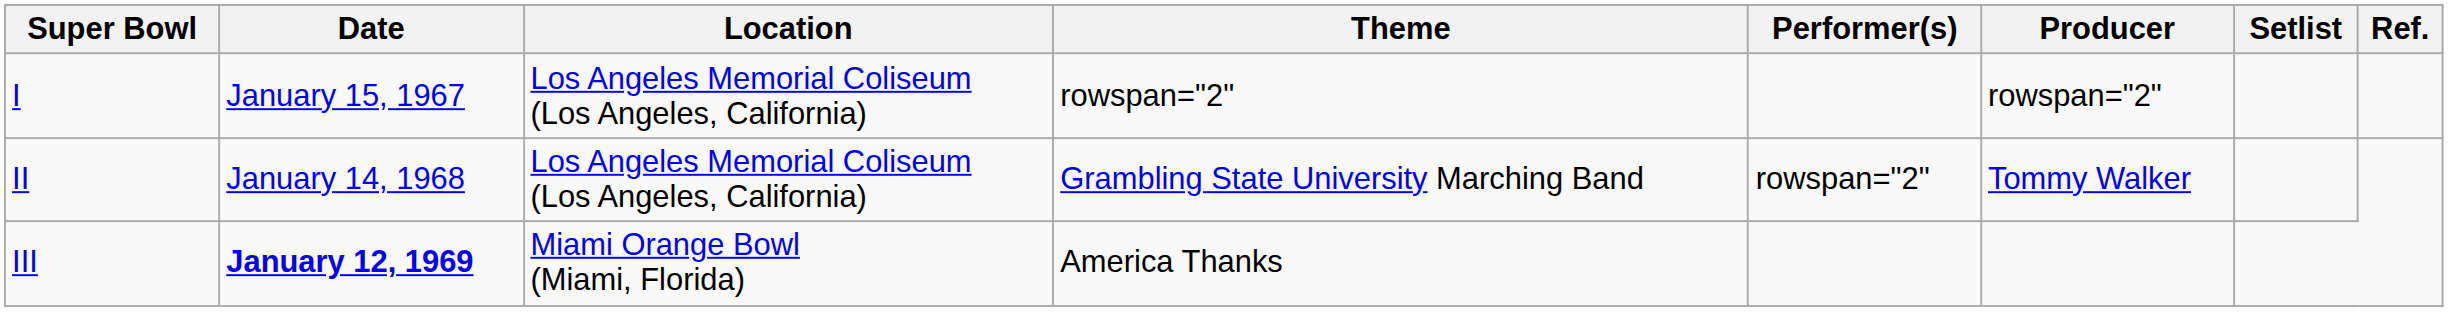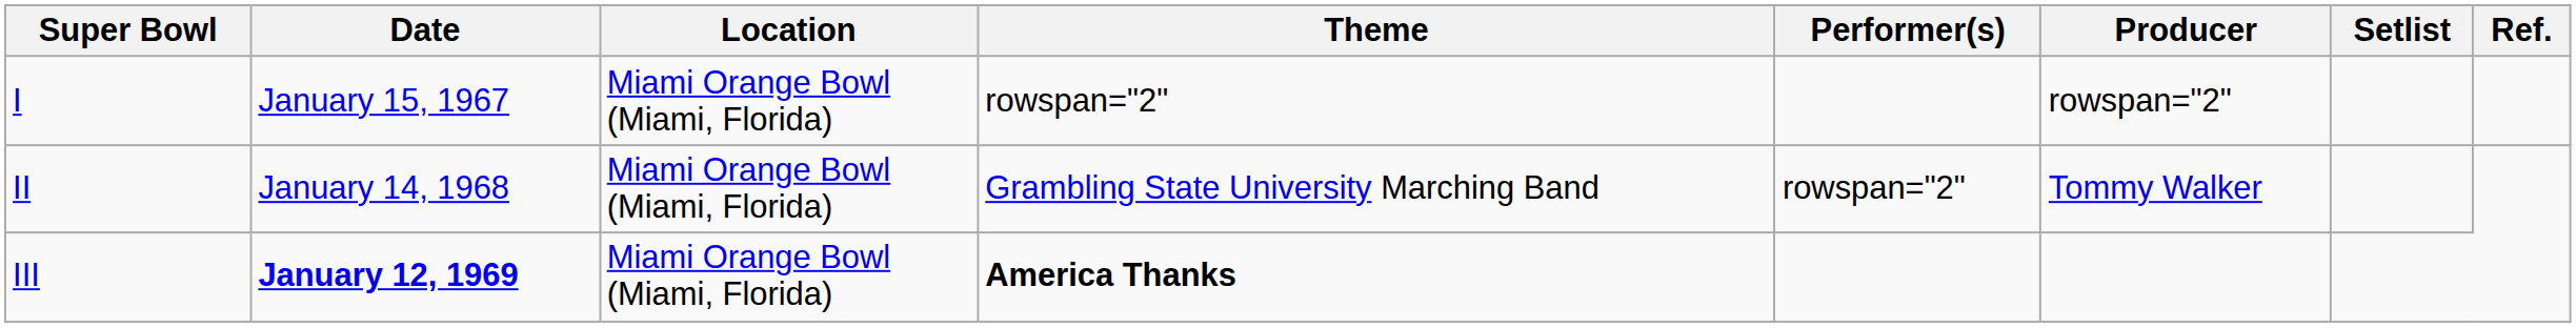I | Location: Los Angeles Memorial Coliseum (Los Angeles, California) -> Miami Orange Bowl (Miami, Florida)
II | Location: Los Angeles Memorial Coliseum (Los Angeles, California) -> Miami Orange Bowl (Miami, Florida)
III | Theme: normal -> bold
